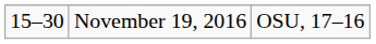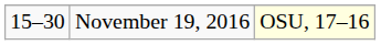November 19, 2016 | column 3: no background -> lightyellow background
